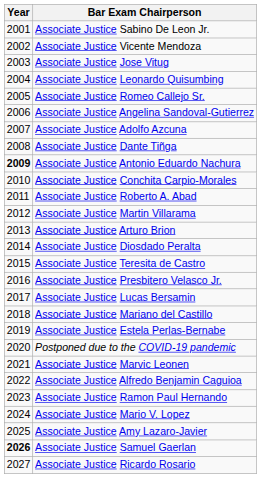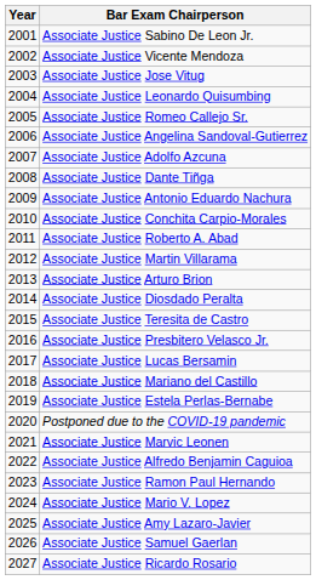Associate Justice Antonio Eduardo Nachura | Year: bold -> normal
Associate Justice Samuel Gaerlan | Year: bold -> normal
